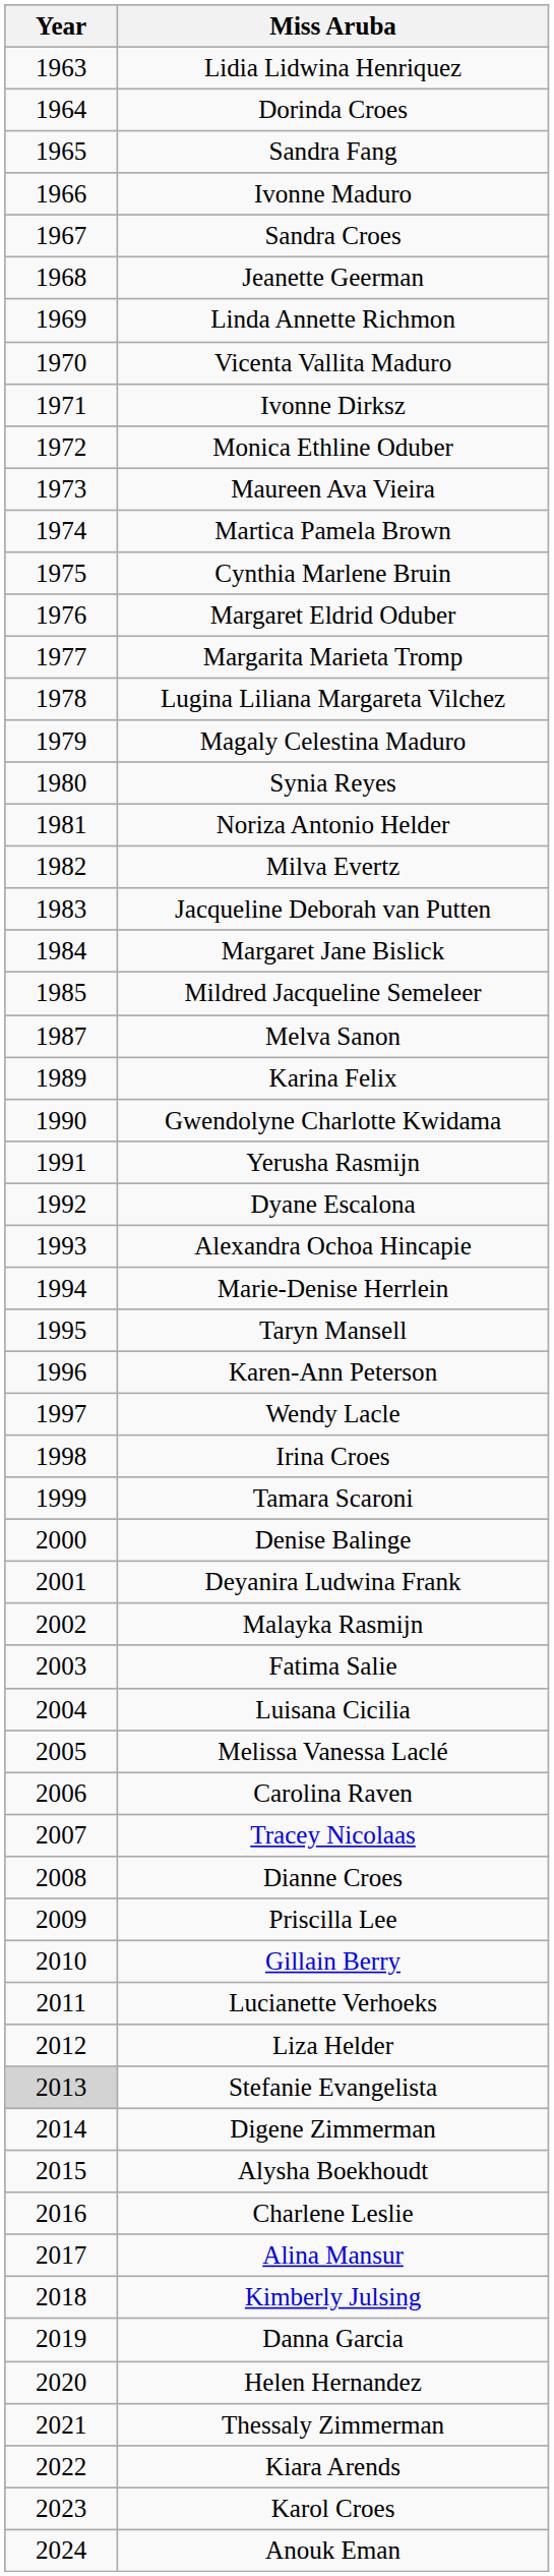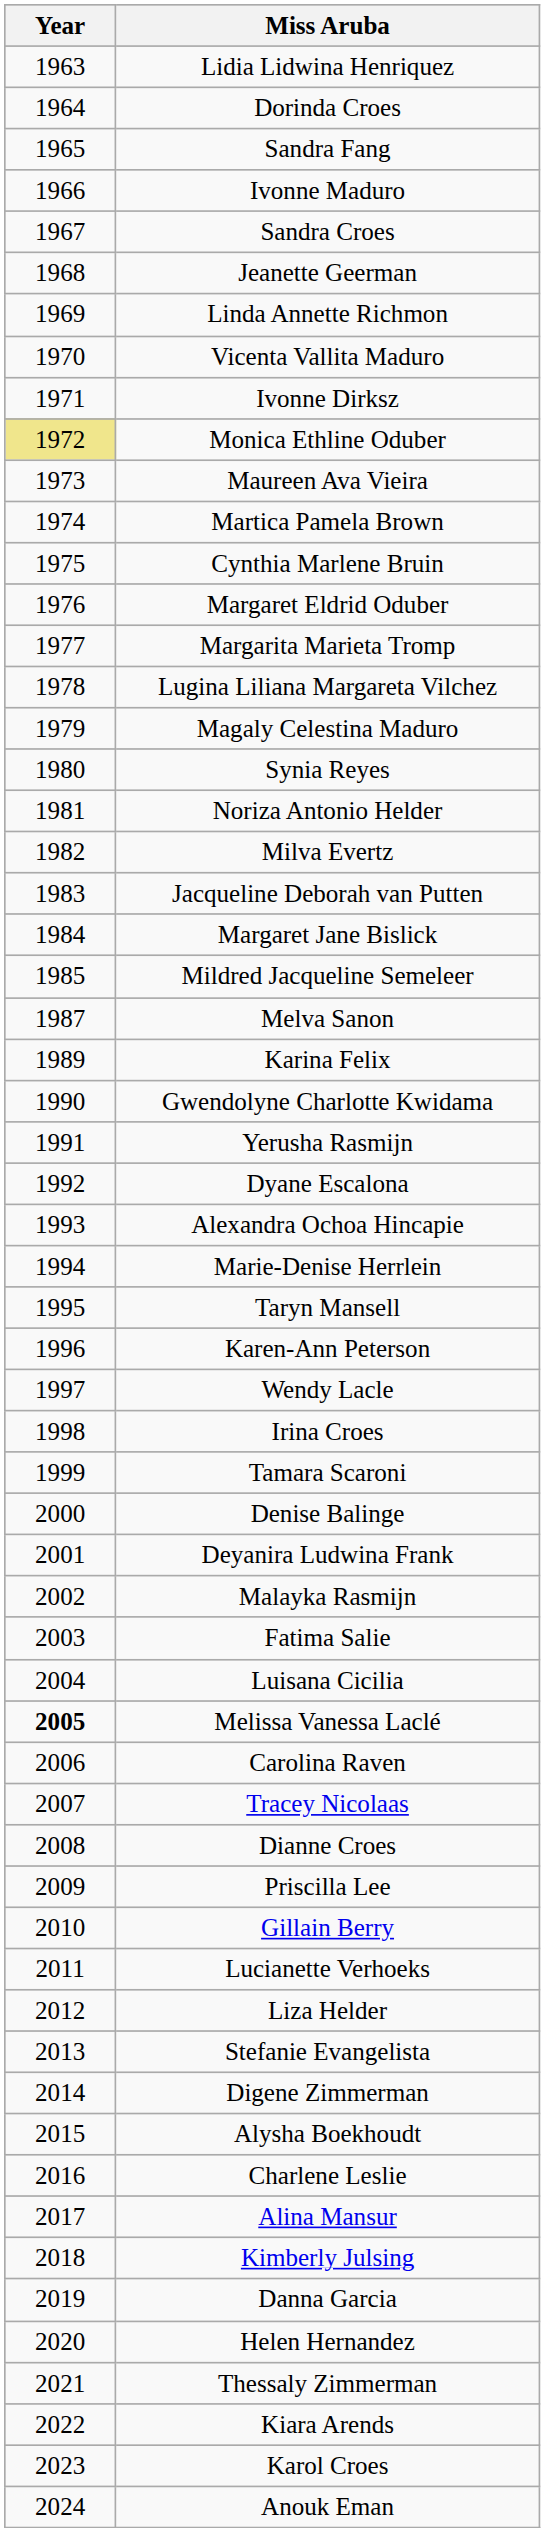Monica Ethline Oduber | Year: no background -> khaki background
Melissa Vanessa Laclé | Year: normal -> bold
Stefanie Evangelista | Year: lightgrey background -> no background
